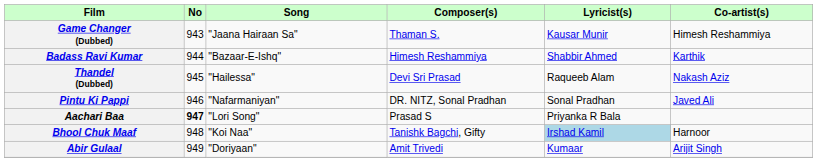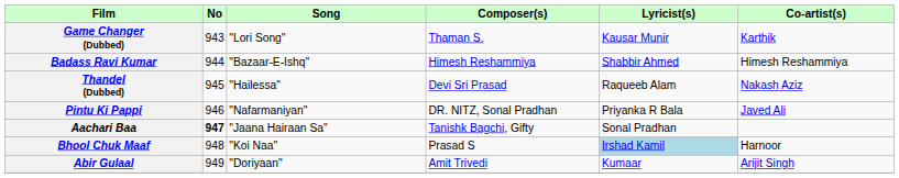Game Changer (Dubbed) | Song: "Jaana Hairaan Sa" -> "Lori Song"
Game Changer (Dubbed) | Co-artist(s): Himesh Reshammiya -> Karthik
Badass Ravi Kumar | Co-artist(s): Karthik -> Himesh Reshammiya
Pintu Ki Pappi | Lyricist(s): Sonal Pradhan -> Priyanka R Bala
Aachari Baa | Song: "Lori Song" -> "Jaana Hairaan Sa"
Aachari Baa | Composer(s): Prasad S -> Tanishk Bagchi, Gifty
Aachari Baa | Lyricist(s): Priyanka R Bala -> Sonal Pradhan
Bhool Chuk Maaf | Composer(s): Tanishk Bagchi, Gifty -> Prasad S
